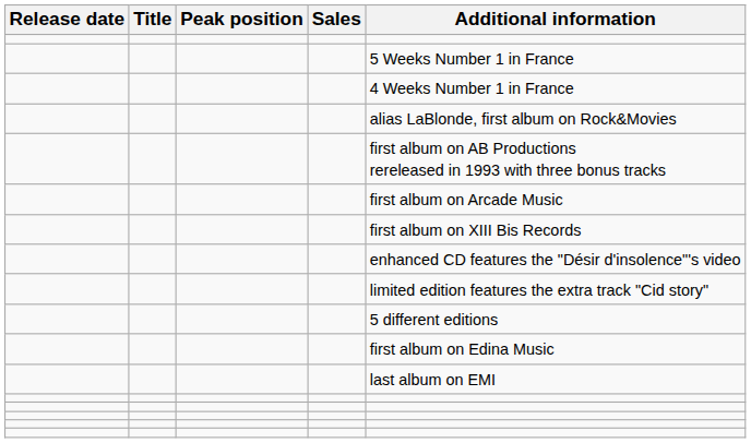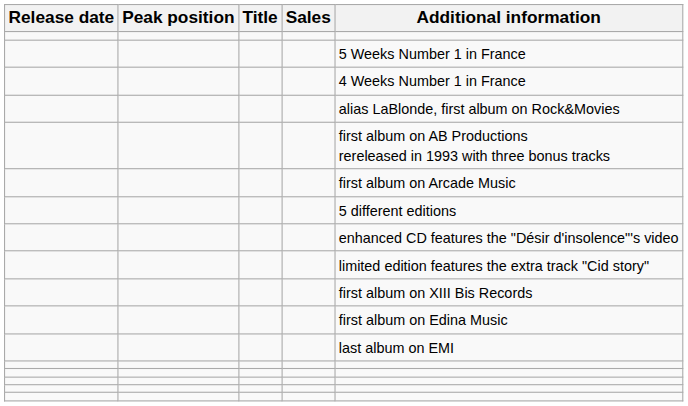columns swapped: Title <-> Peak position
row 8 | Additional information: first album on XIII Bis Records -> 5 different editions
row 11 | Additional information: 5 different editions -> first album on XIII Bis Records
